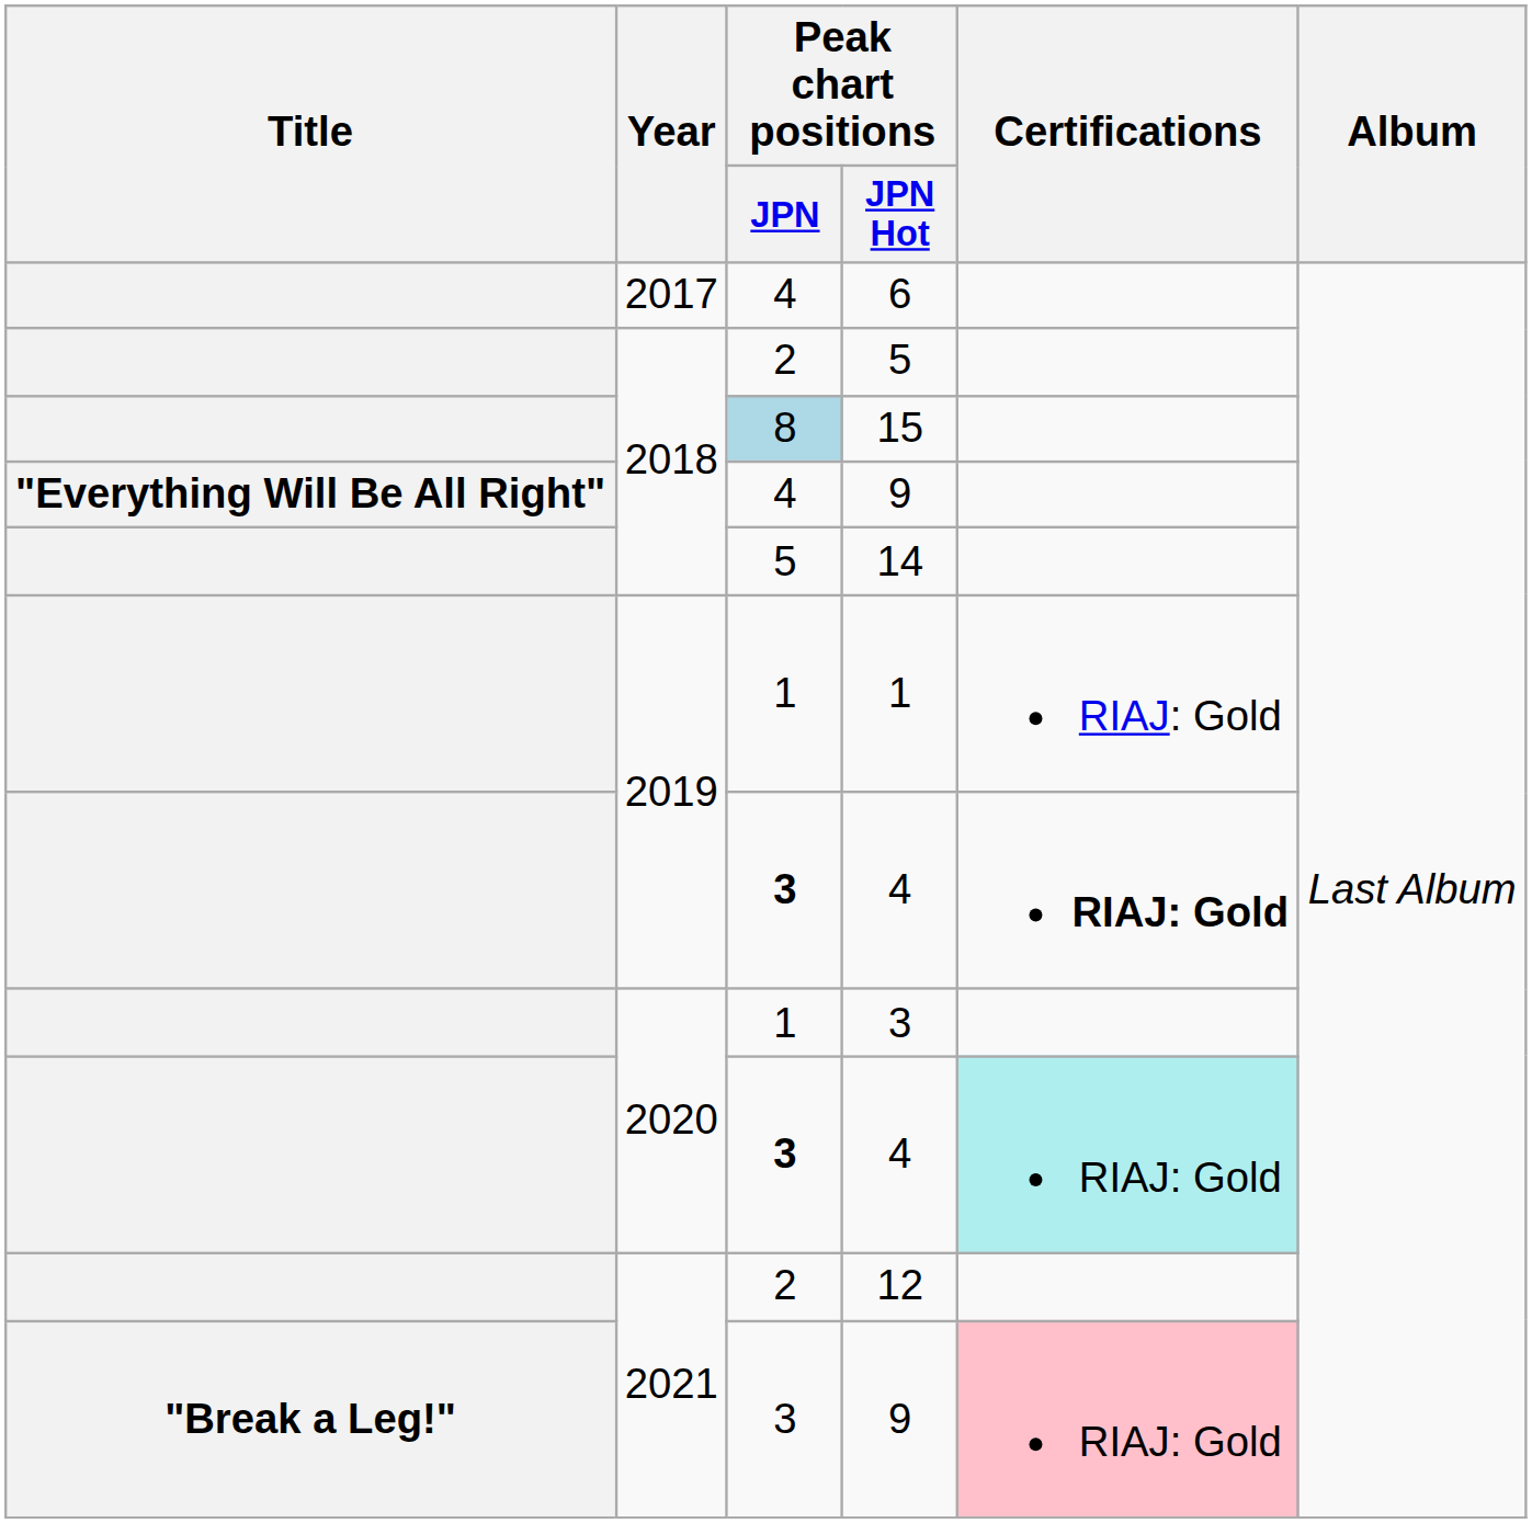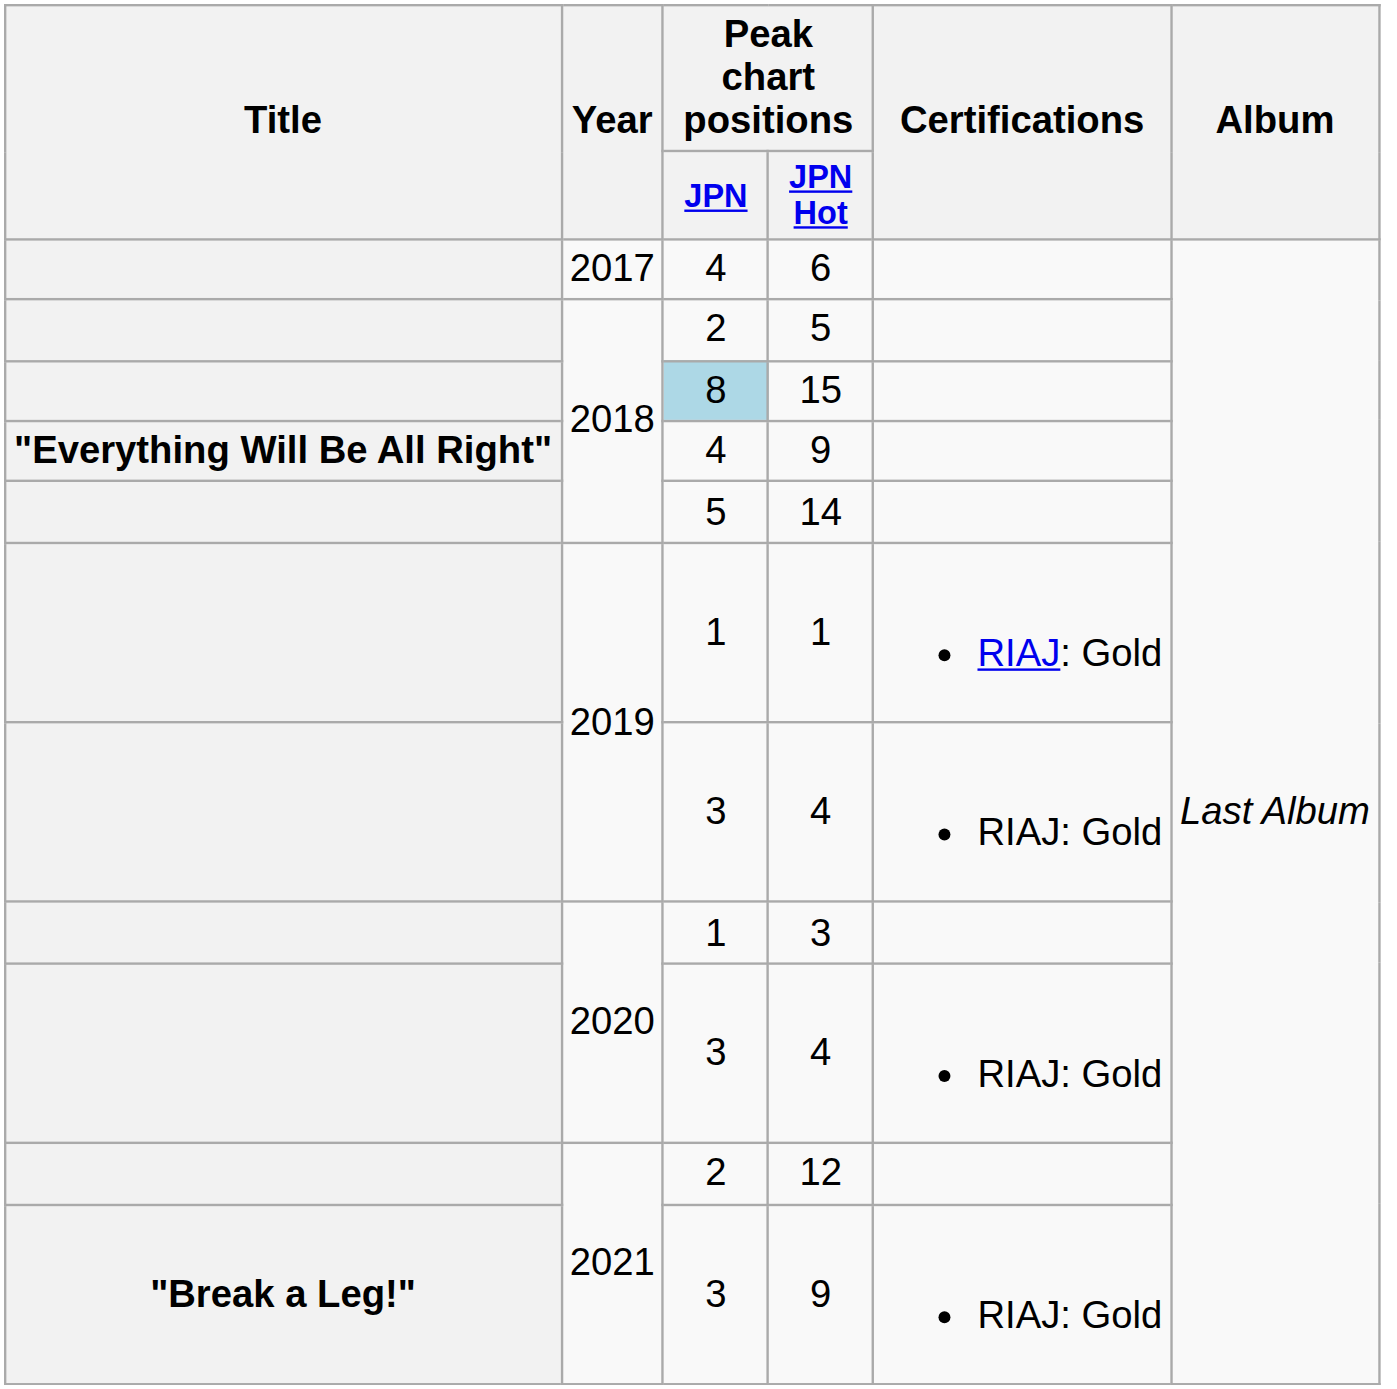2019 / 4 | Peak chart positions / JPN: bold -> normal
2019 / 4 | Certifications: bold -> normal
2020 / 4 | Peak chart positions / JPN: bold -> normal
2020 / 4 | Certifications: paleturquoise background -> no background
2021 / 9 | Certifications: pink background -> no background
